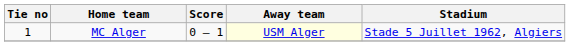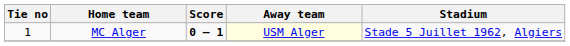MC Alger | Score: normal -> bold
